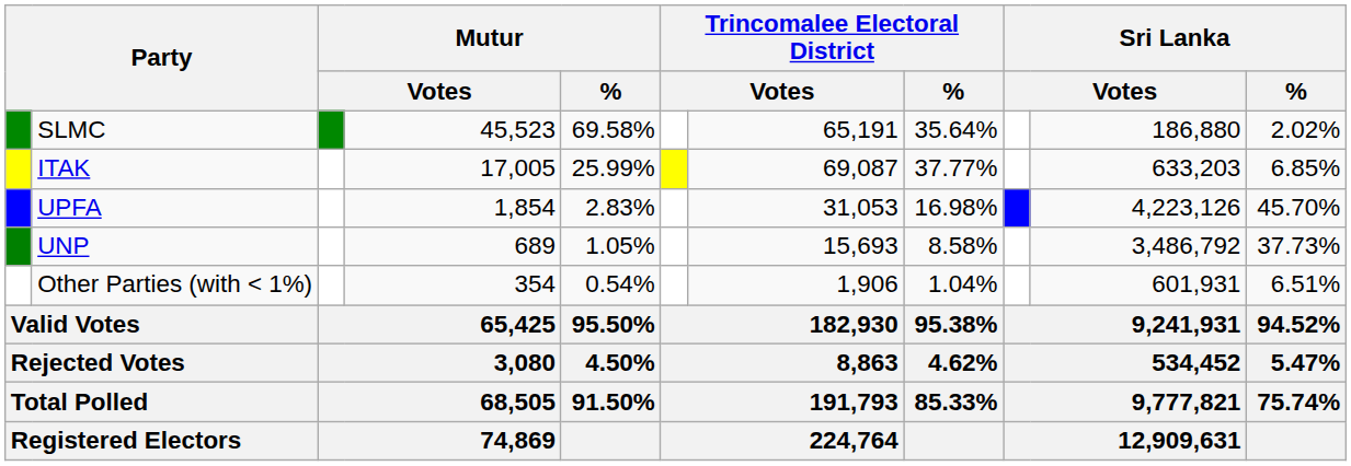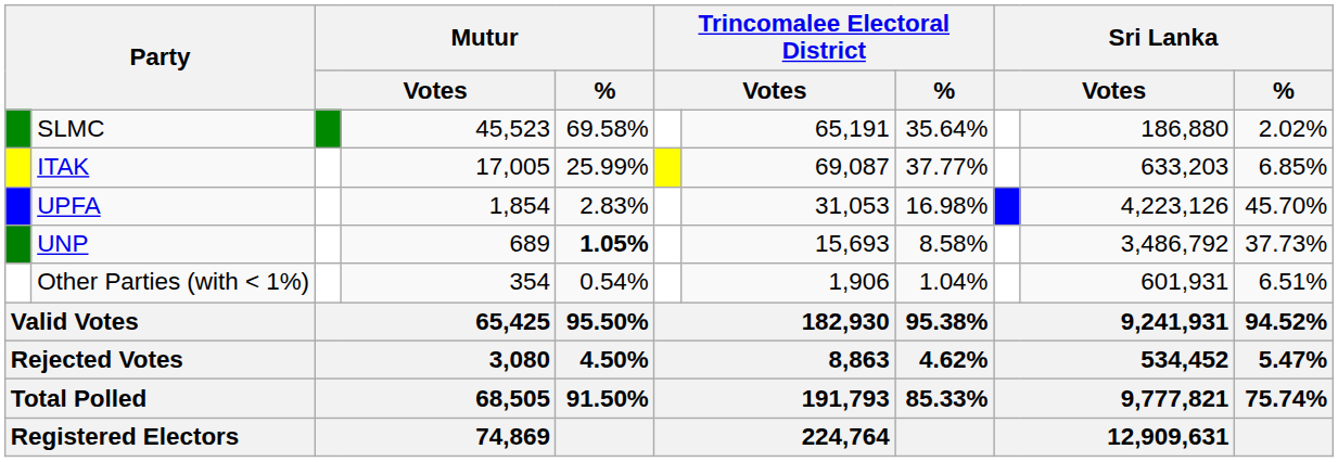UNP | Mutur / %: normal -> bold
